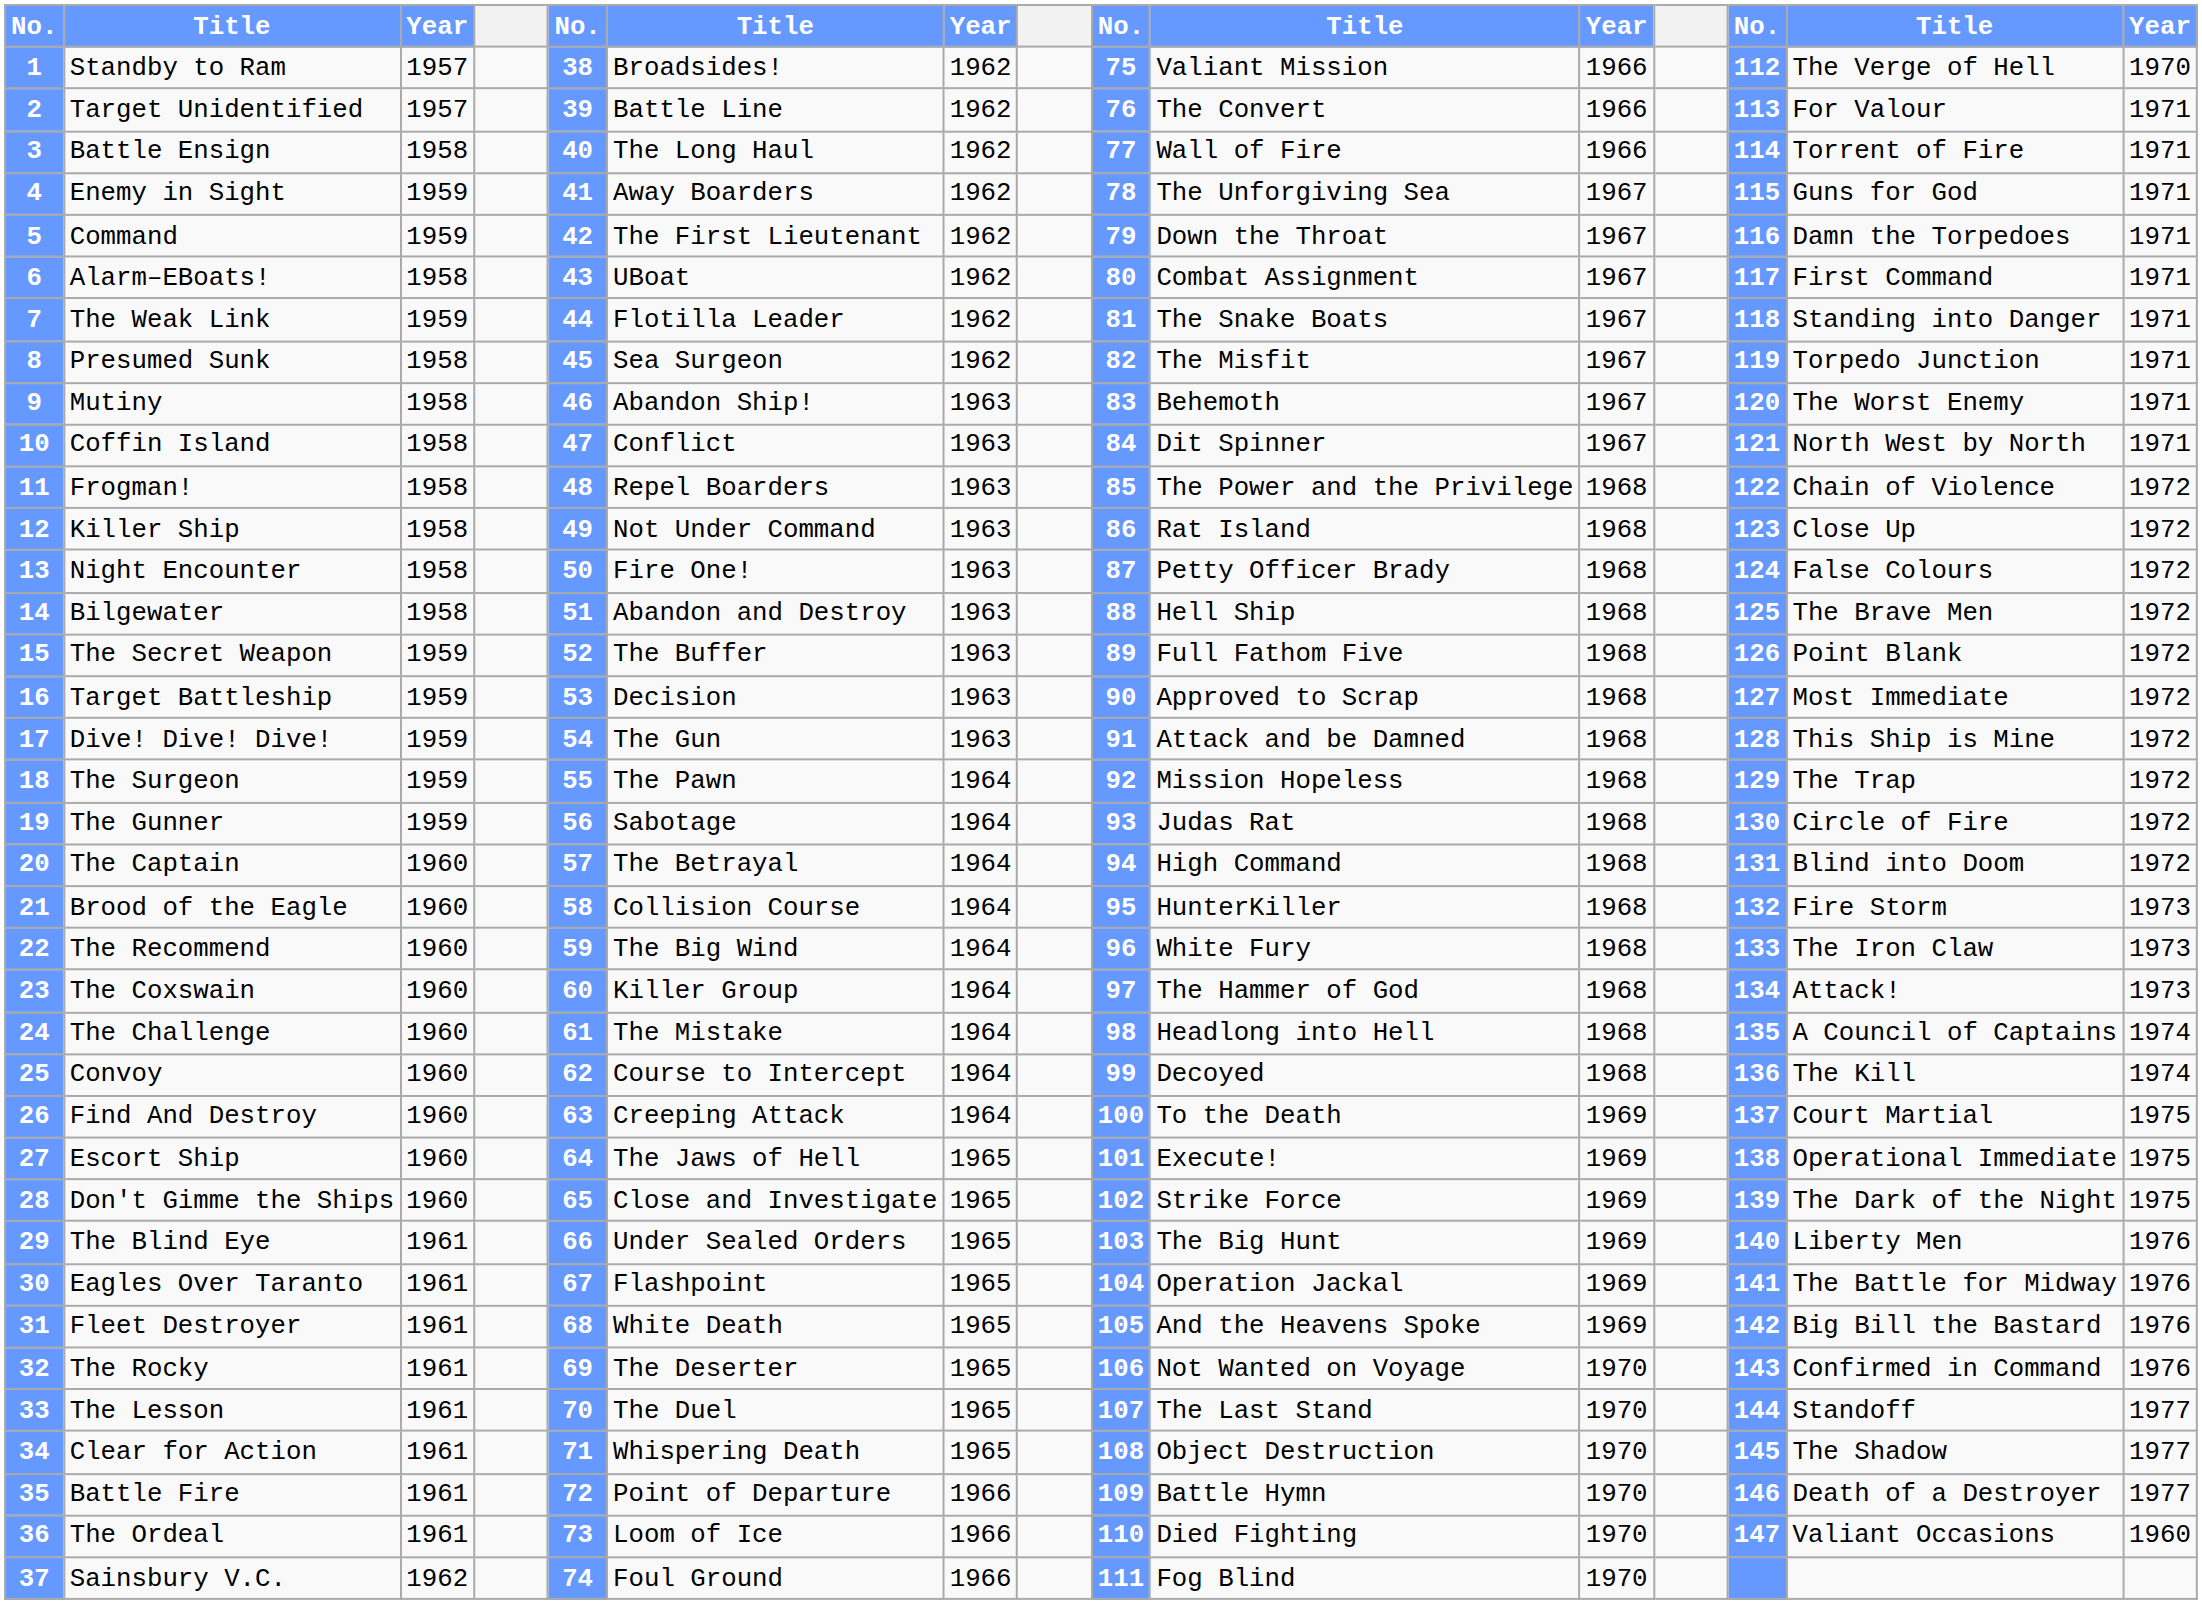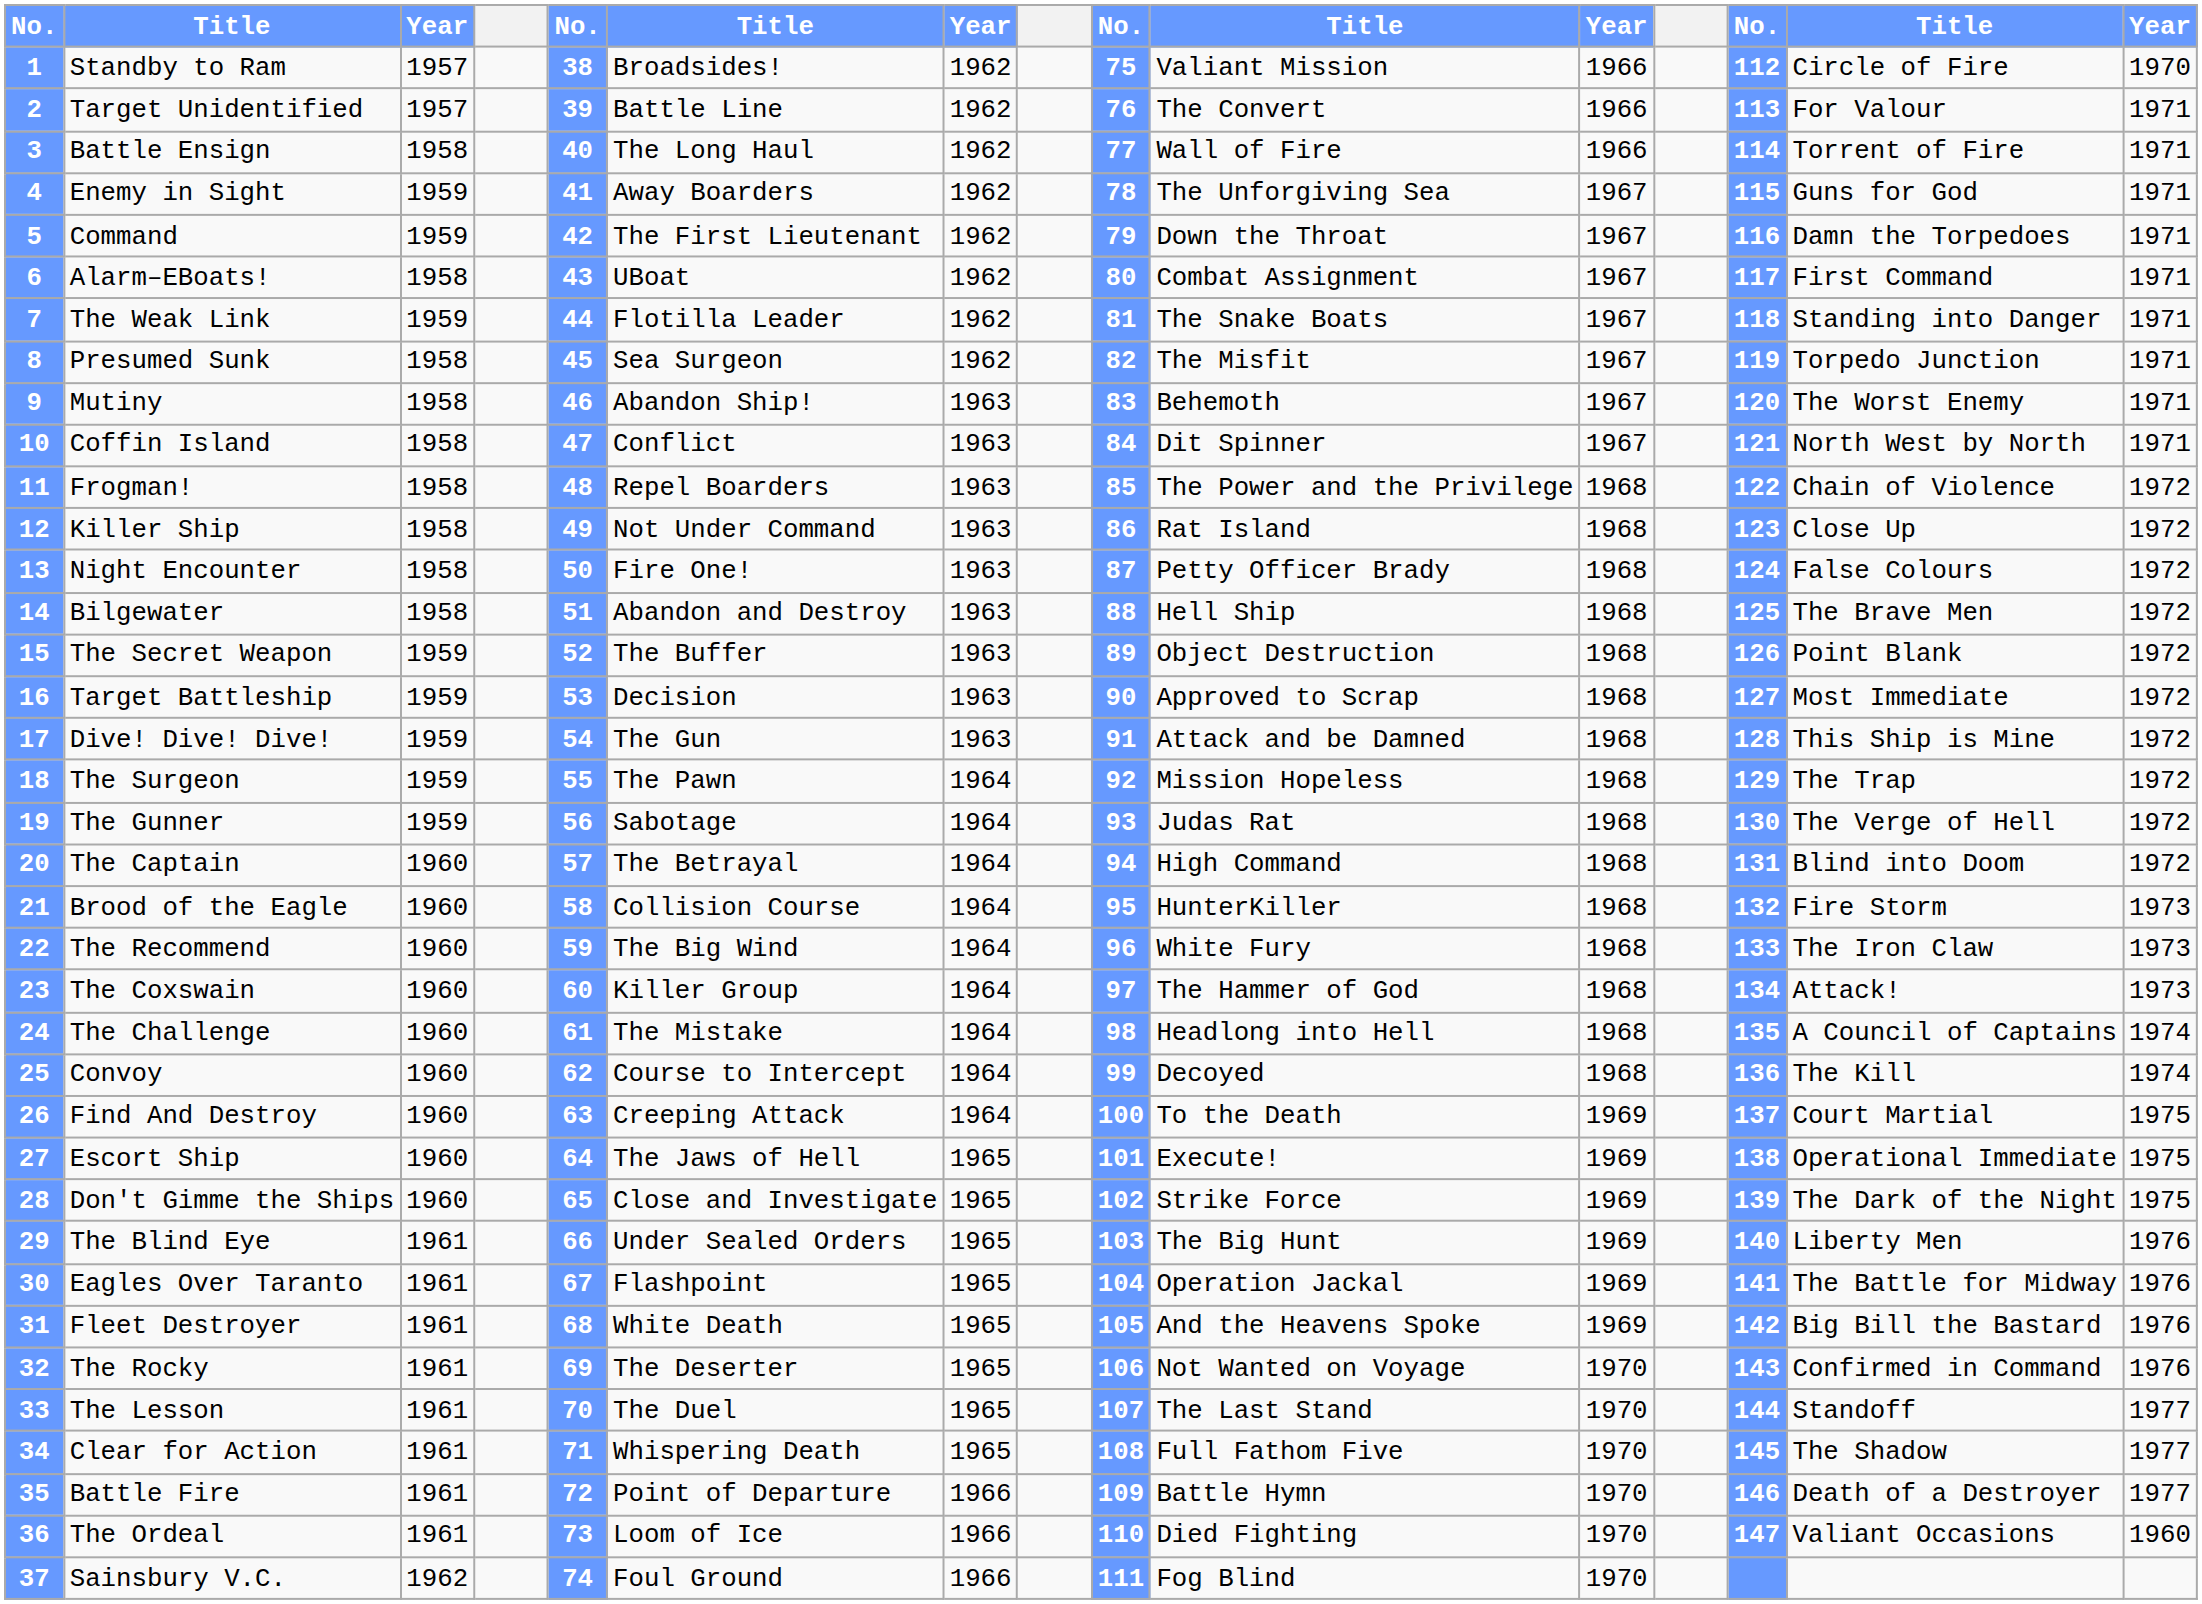1 | column 14: The Verge of Hell -> Circle of Fire
15 | column 10: Full Fathom Five -> Object Destruction
19 | column 14: Circle of Fire -> The Verge of Hell
34 | column 10: Object Destruction -> Full Fathom Five
